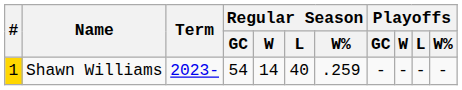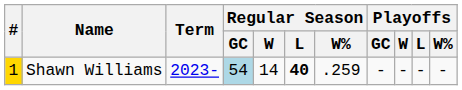Shawn Williams | Regular Season / GC: no background -> lightblue background
Shawn Williams | Regular Season / L: normal -> bold
